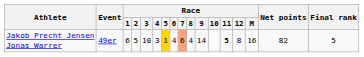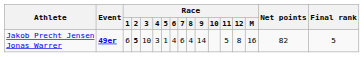Jakob Precht Jensen Jonas Warrer | Event: normal -> bold
Jakob Precht Jensen Jonas Warrer | Race / 2: normal -> bold
Jakob Precht Jensen Jonas Warrer | Race / 5: gold background -> no background
Jakob Precht Jensen Jonas Warrer | Race / 7: lightsalmon background -> no background
Jakob Precht Jensen Jonas Warrer | Race / 11: bold -> normal
